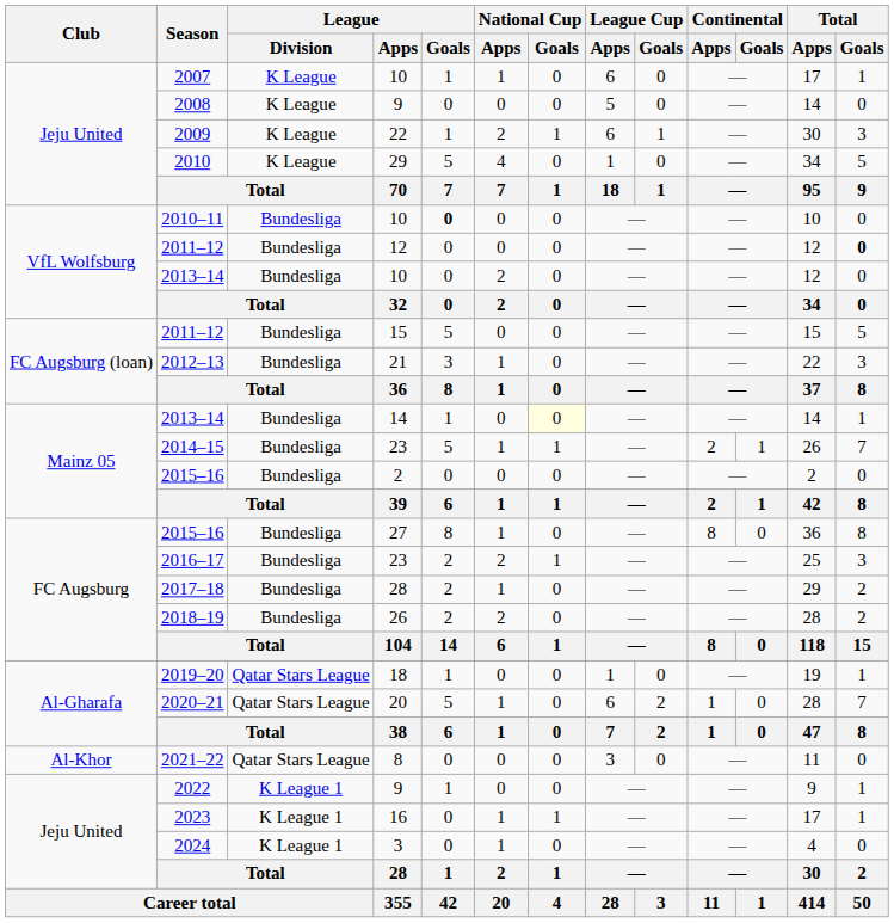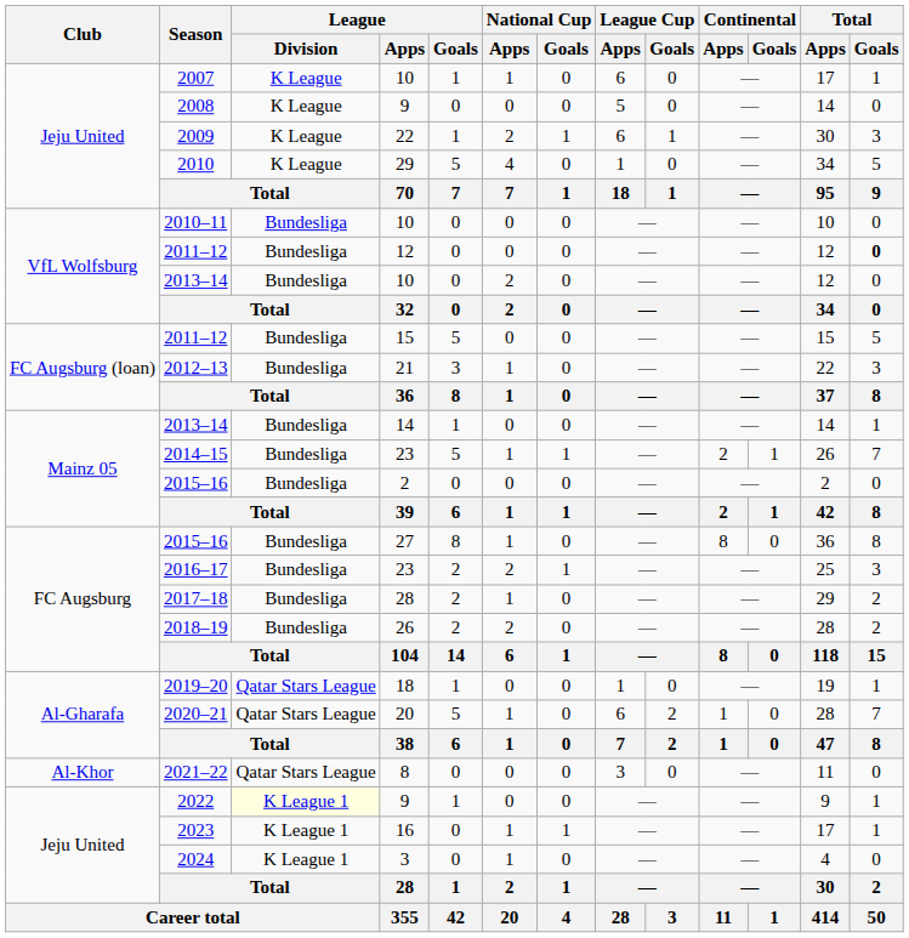2010–11 | League / Goals: bold -> normal
2013–14 / 14 | National Cup / Goals: lightyellow background -> no background
2022 | League / Division: no background -> lightyellow background
